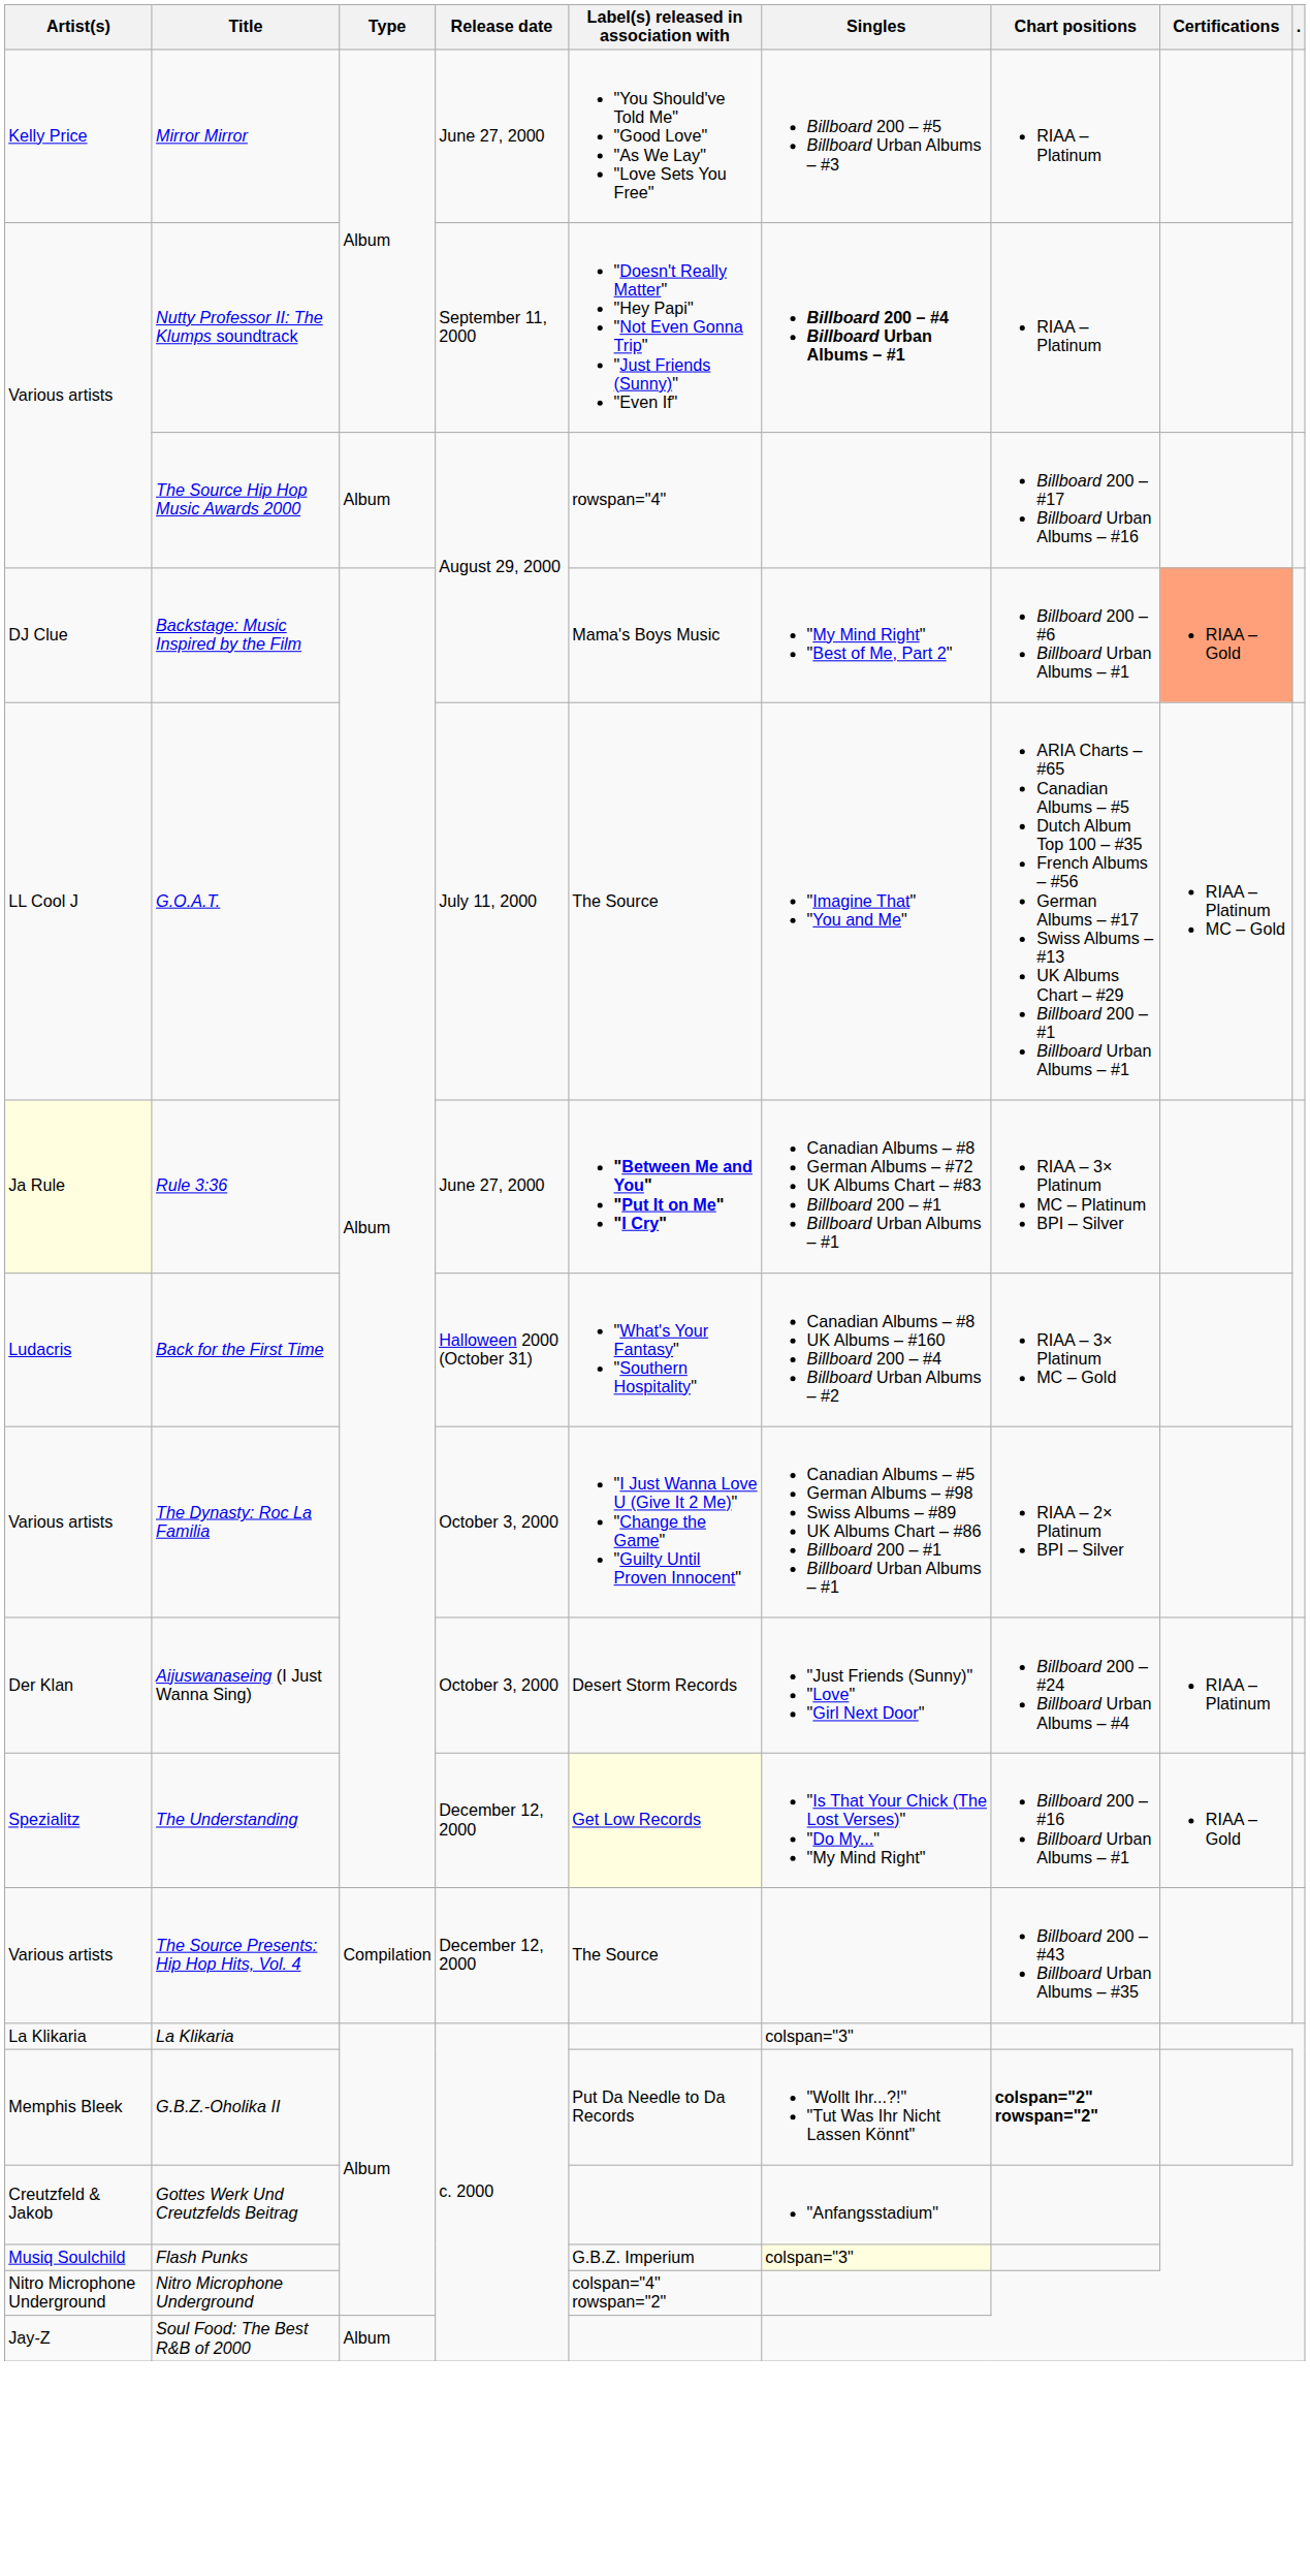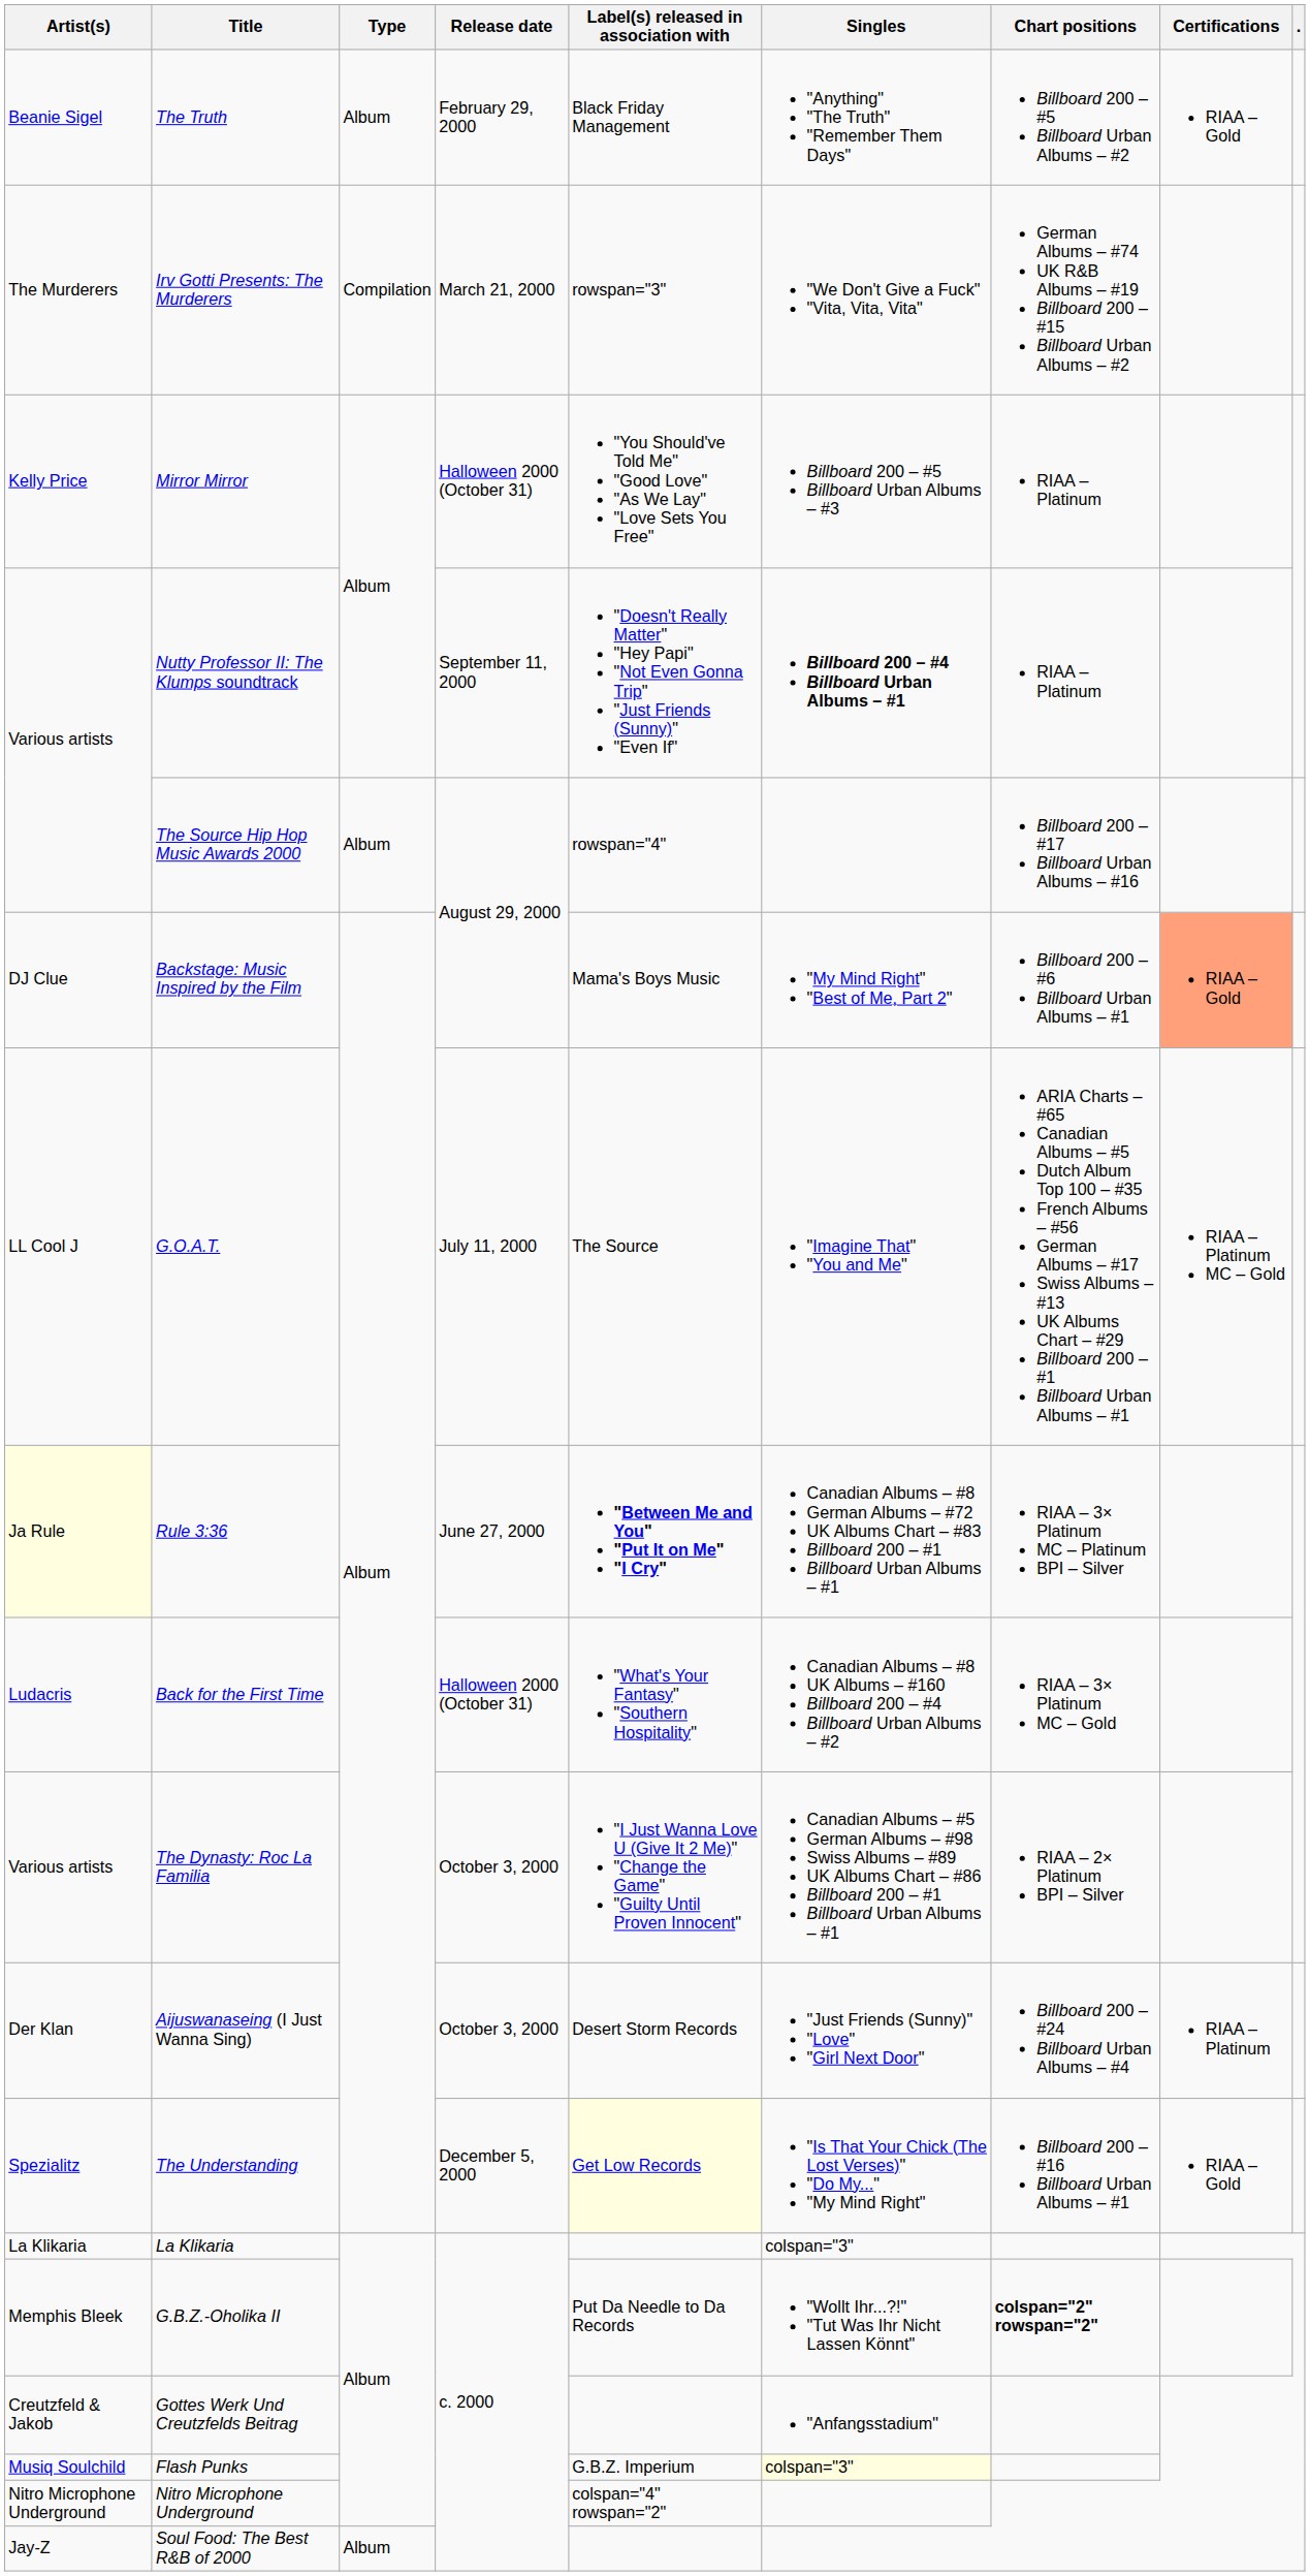+ row: Beanie Sigel | The Truth | Album | February 29, 2000 | Black Friday Management | "Anything" "The Truth" "Remember Them Days" | Billboard 200 – #5 Billboard Urban Albums – #2 | RIAA – Gold
+ row: The Murderers | Irv Gotti Presents: The Murderers | Compilation | March 21, 2000 | rowspan="3" | "We Don't Give a Fuck" "Vita, Vita, Vita" | German Albums – #74 UK R&B Albums – #19 Billboard 200 – #15 Billboard Urban Albums – #2
Mirror Mirror | Release date: June 27, 2000 -> Halloween 2000 (October 31)
The Understanding | Release date: December 12, 2000 -> December 5, 2000
- row: Various artists | The Source Presents: Hip Hop Hits, Vol. 4 | Compilation | December 12, 2000 | The Source | Billboard 200 – #43 Billboard Urban Albums – #35
